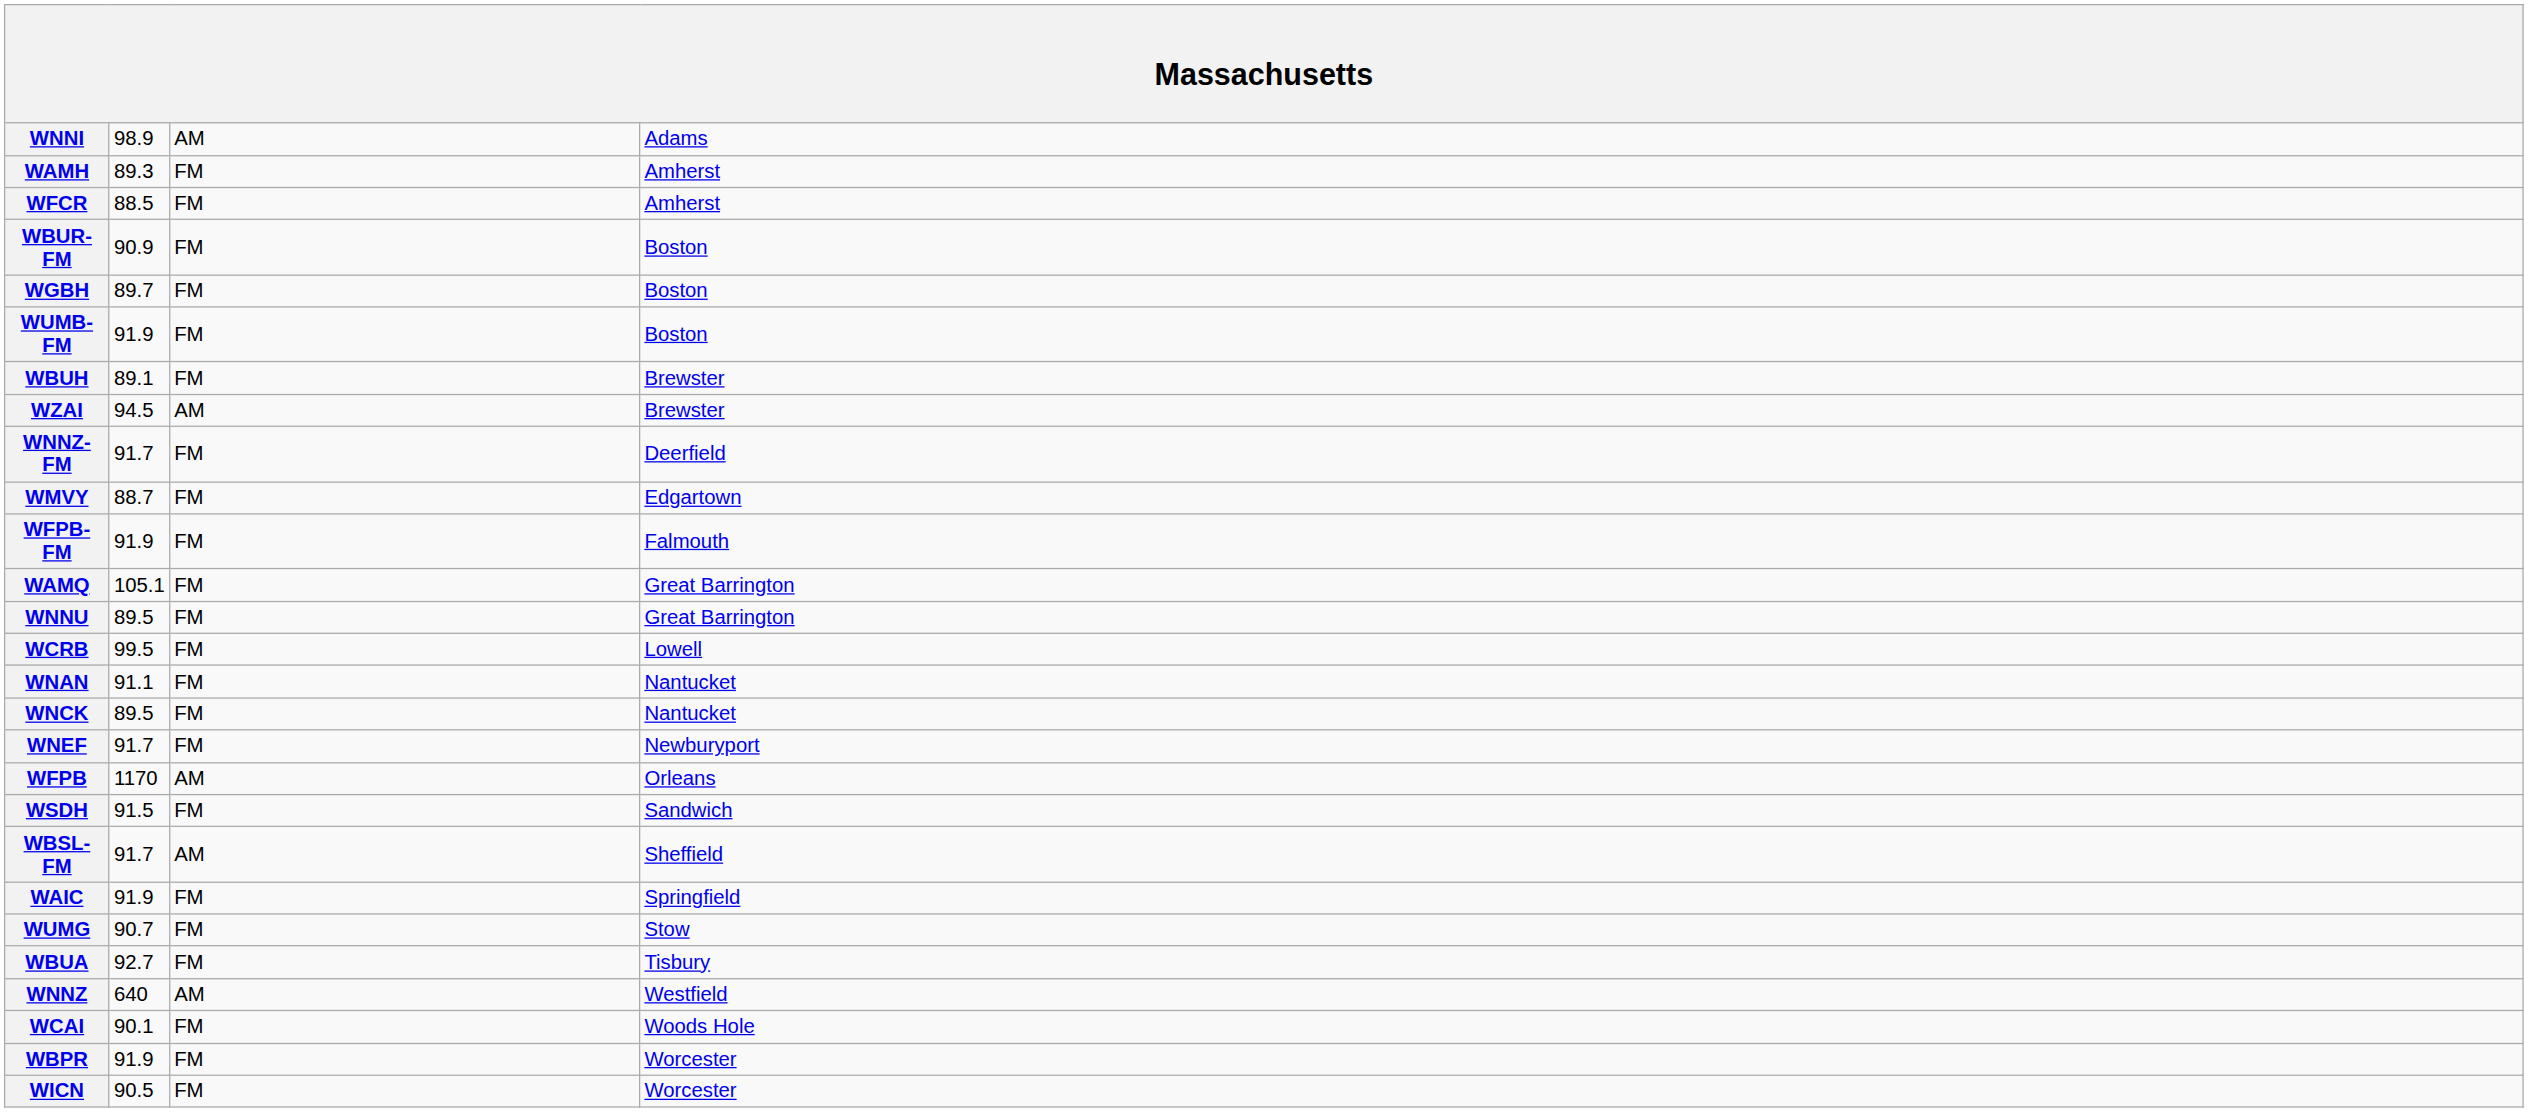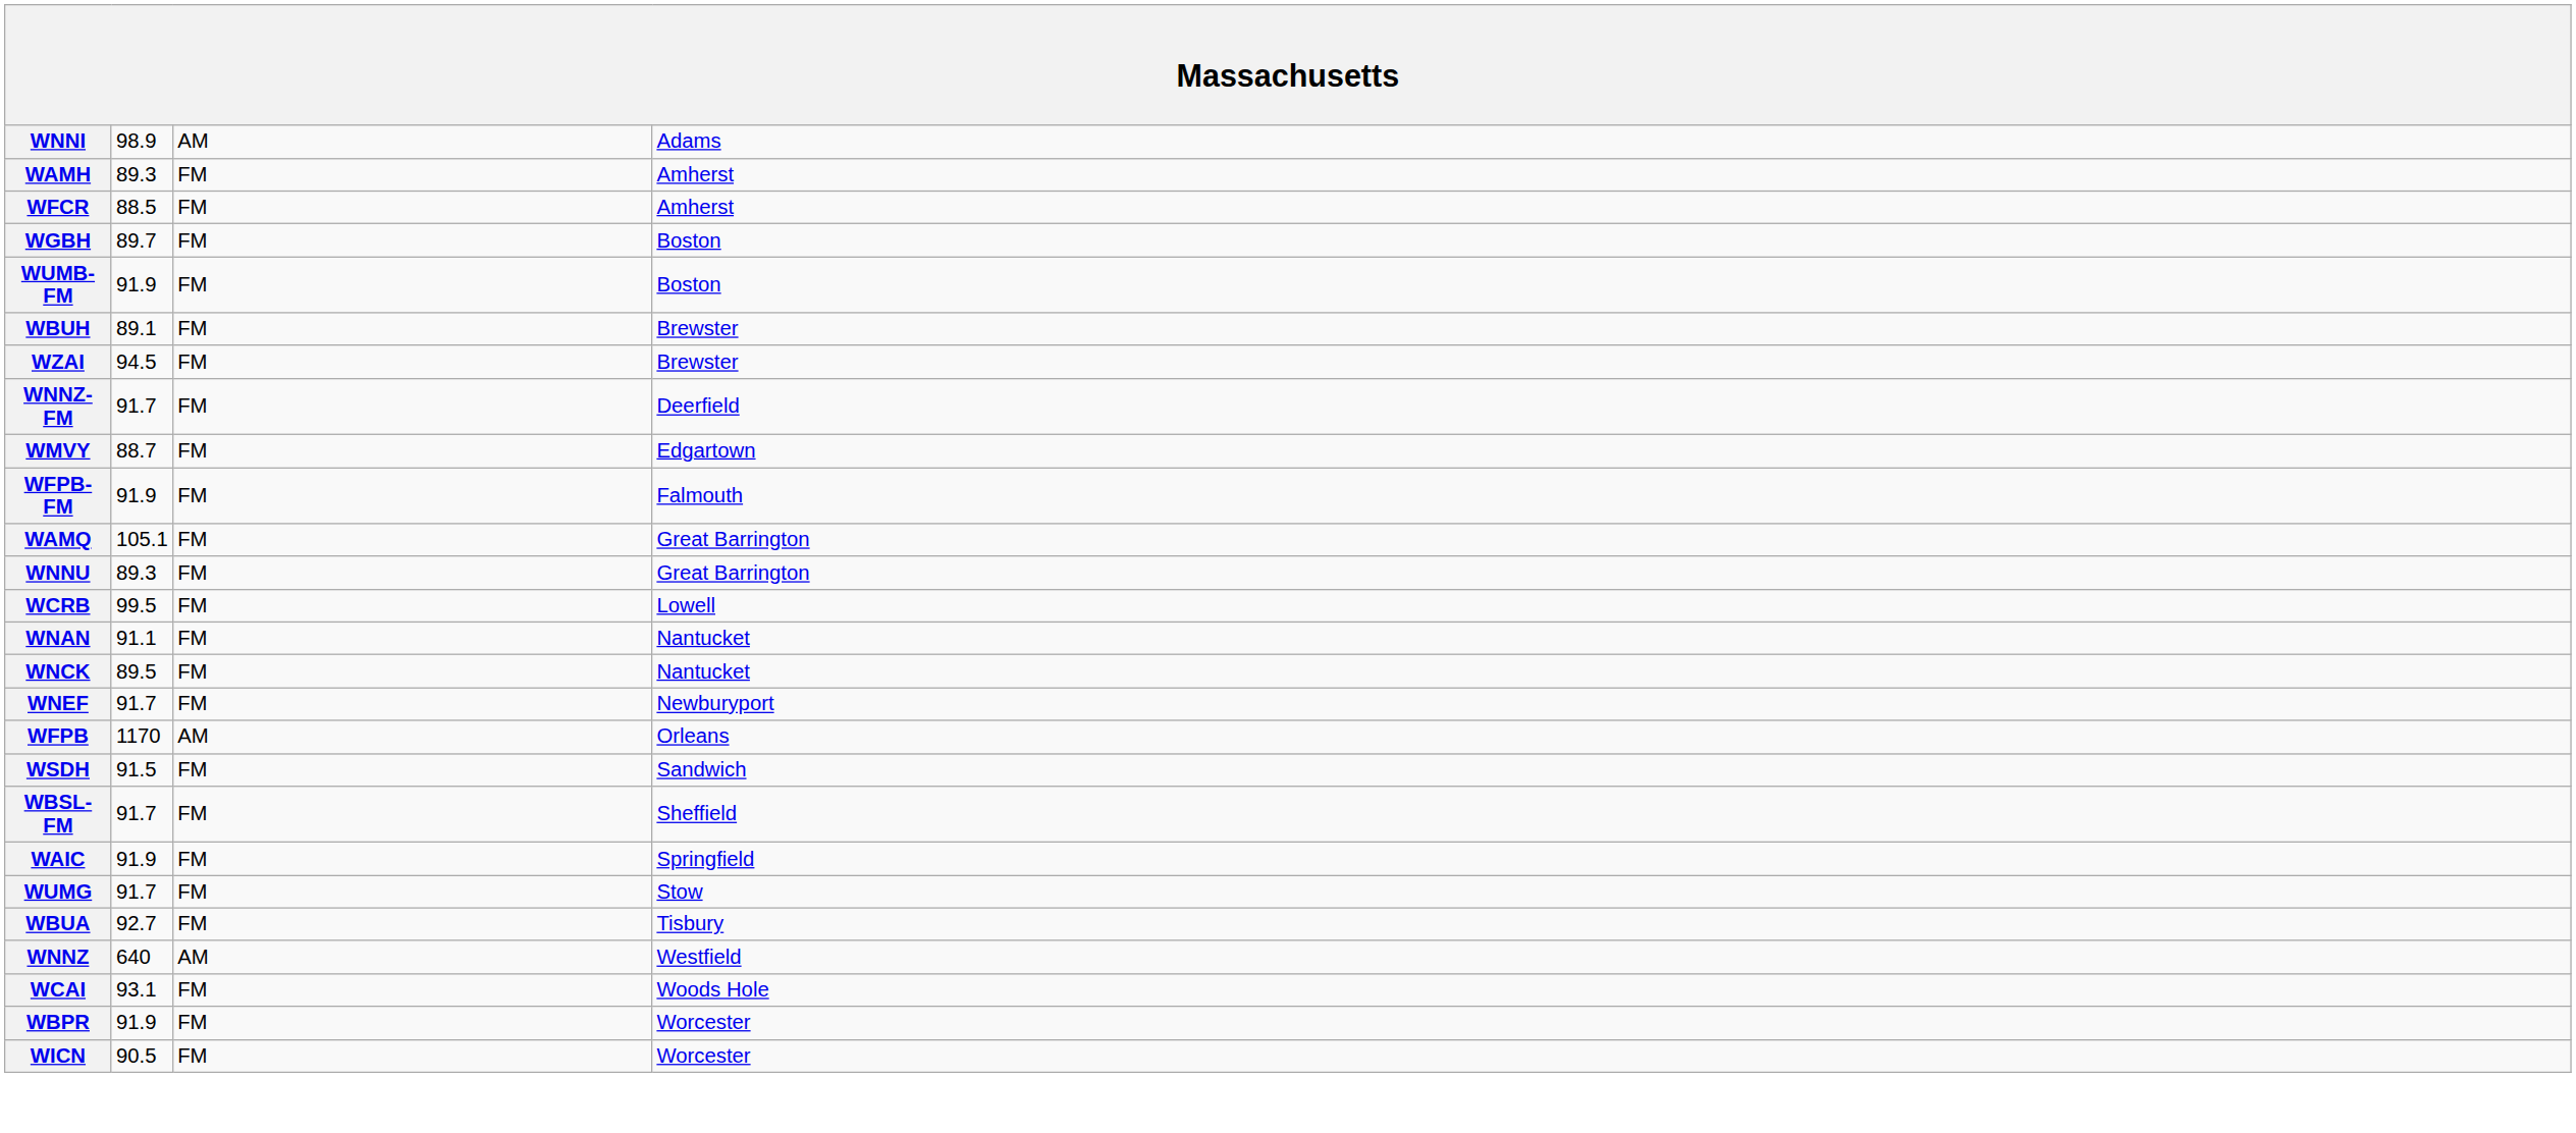- row: WBUR-FM | 90.9 | FM | Boston
WZAI | column 3: AM -> FM
WNNU | column 2: 89.5 -> 89.3
WBSL-FM | column 3: AM -> FM
WUMG | column 2: 90.7 -> 91.7
WCAI | column 2: 90.1 -> 93.1
